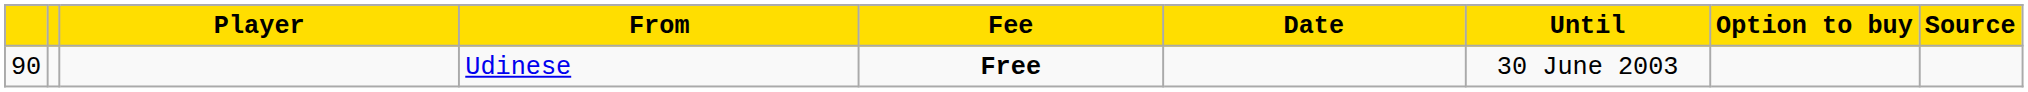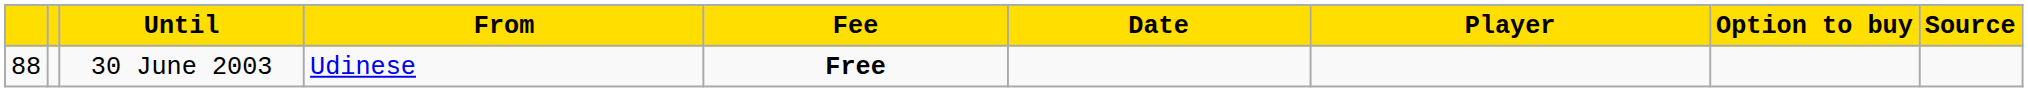columns swapped: Player <-> Until
Udinese | column 1: 90 -> 88
